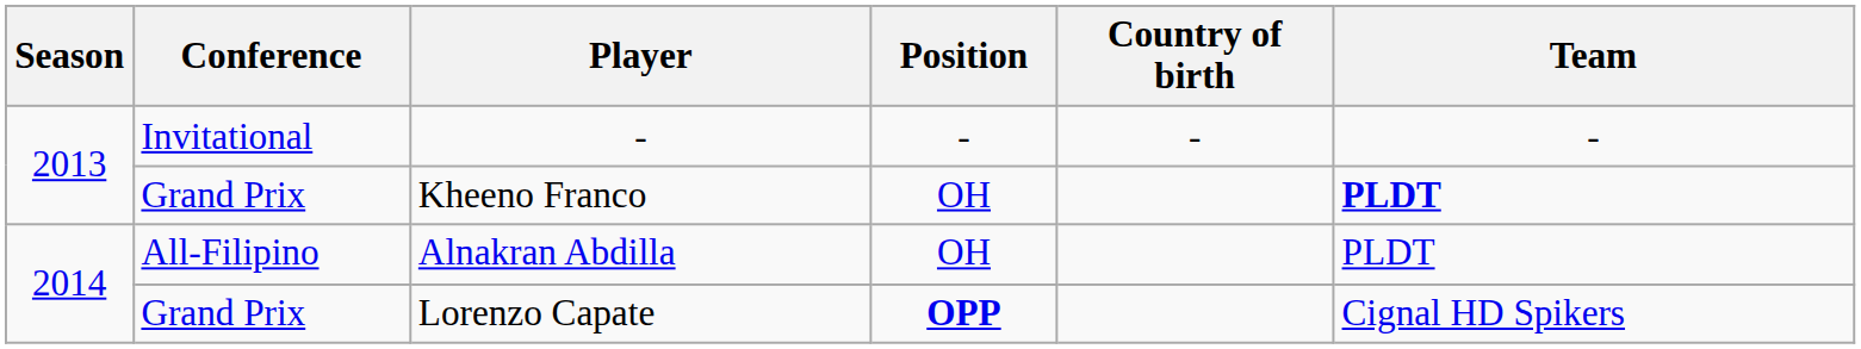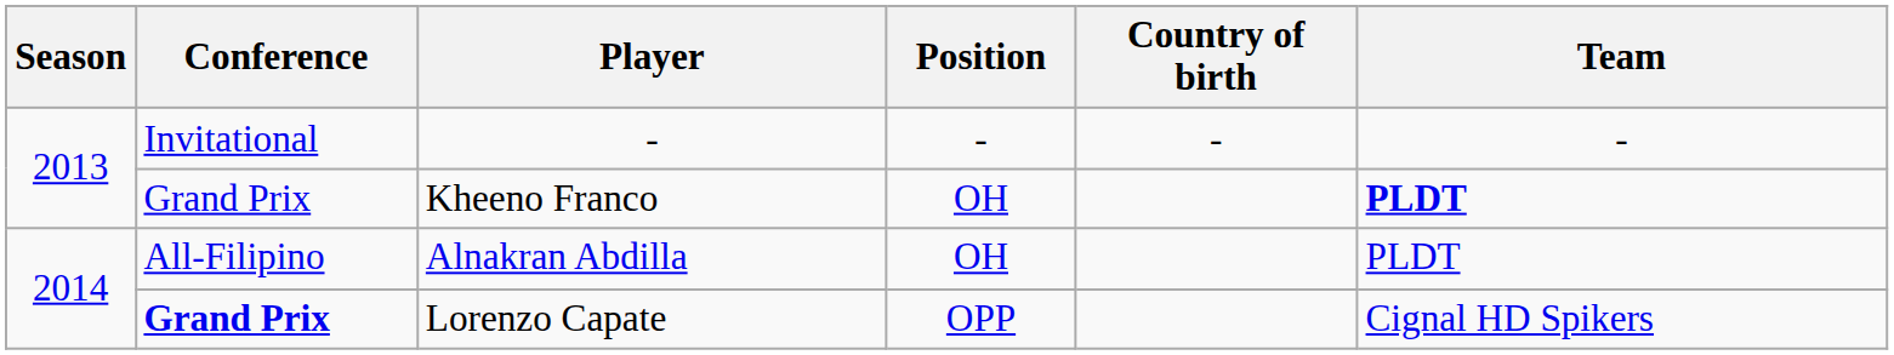Lorenzo Capate | Conference: normal -> bold
Lorenzo Capate | Position: bold -> normal
